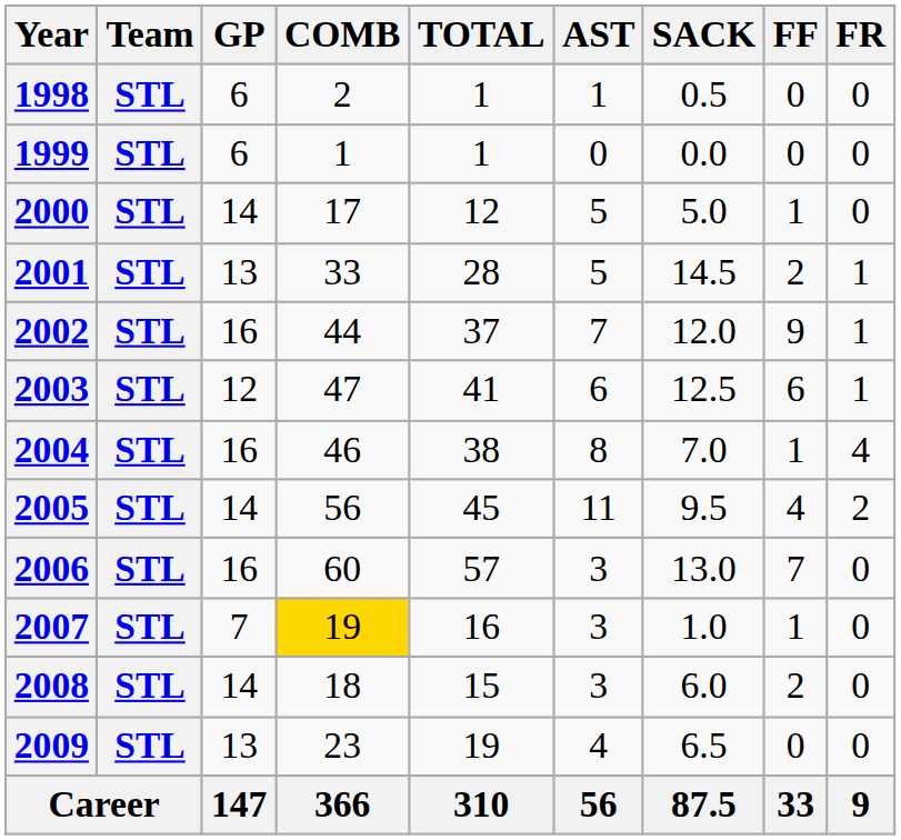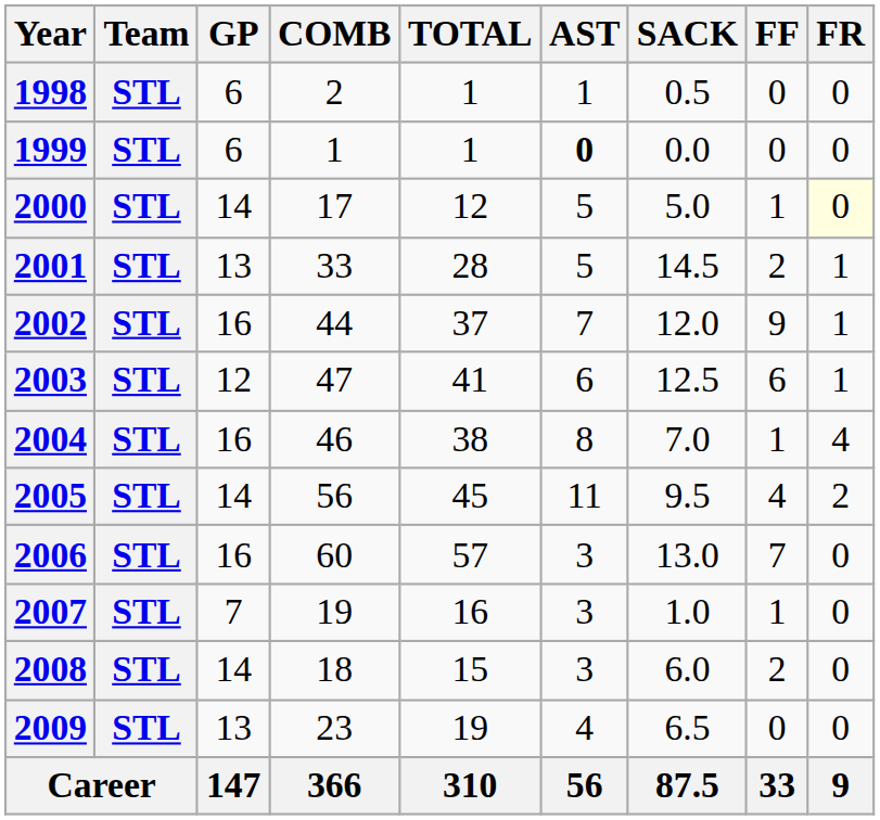1999 | AST: normal -> bold
2000 | FR: no background -> lightyellow background
2007 | COMB: gold background -> no background
